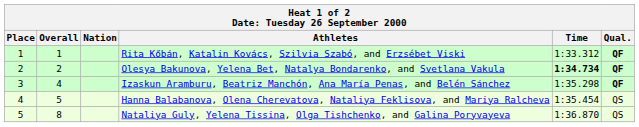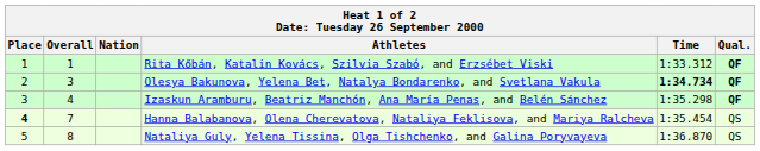row 4 | Overall: 2 -> 3
row 6 | Place: normal -> bold
row 6 | Overall: 5 -> 7
